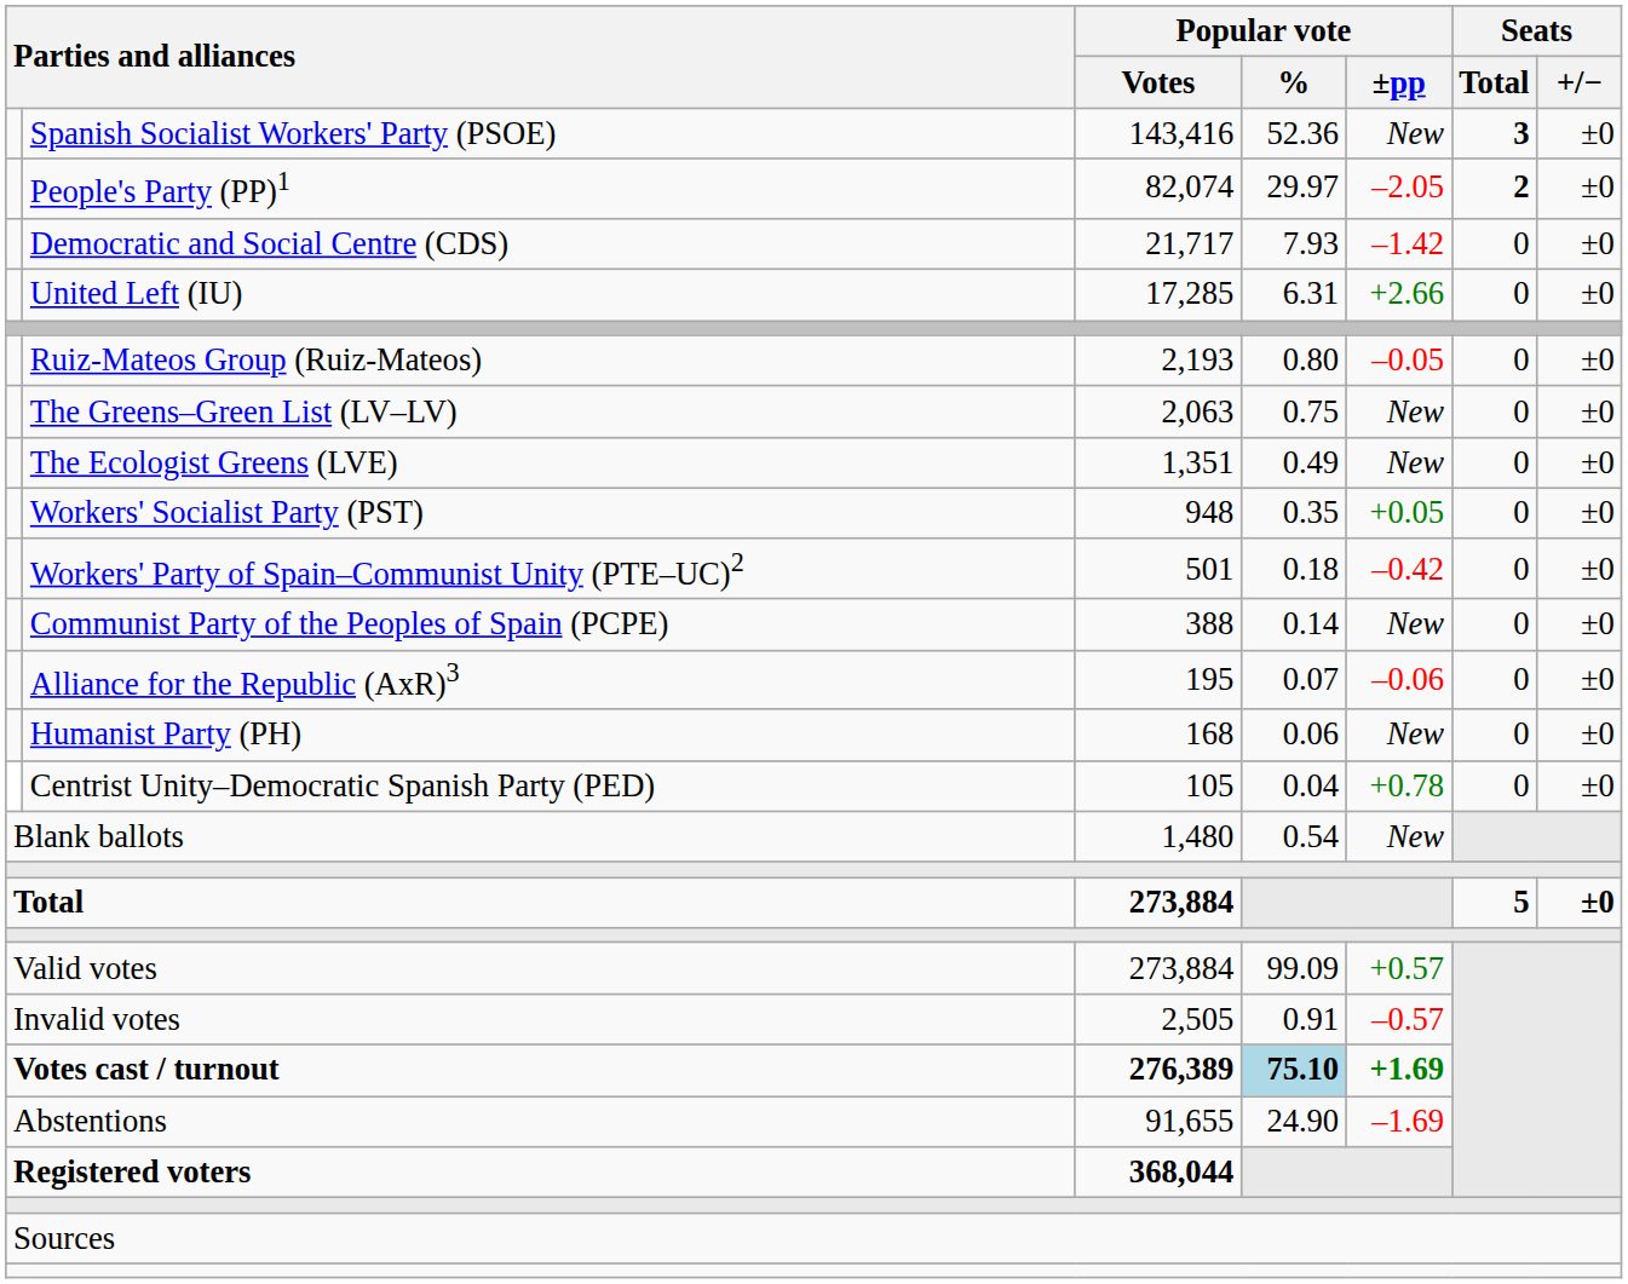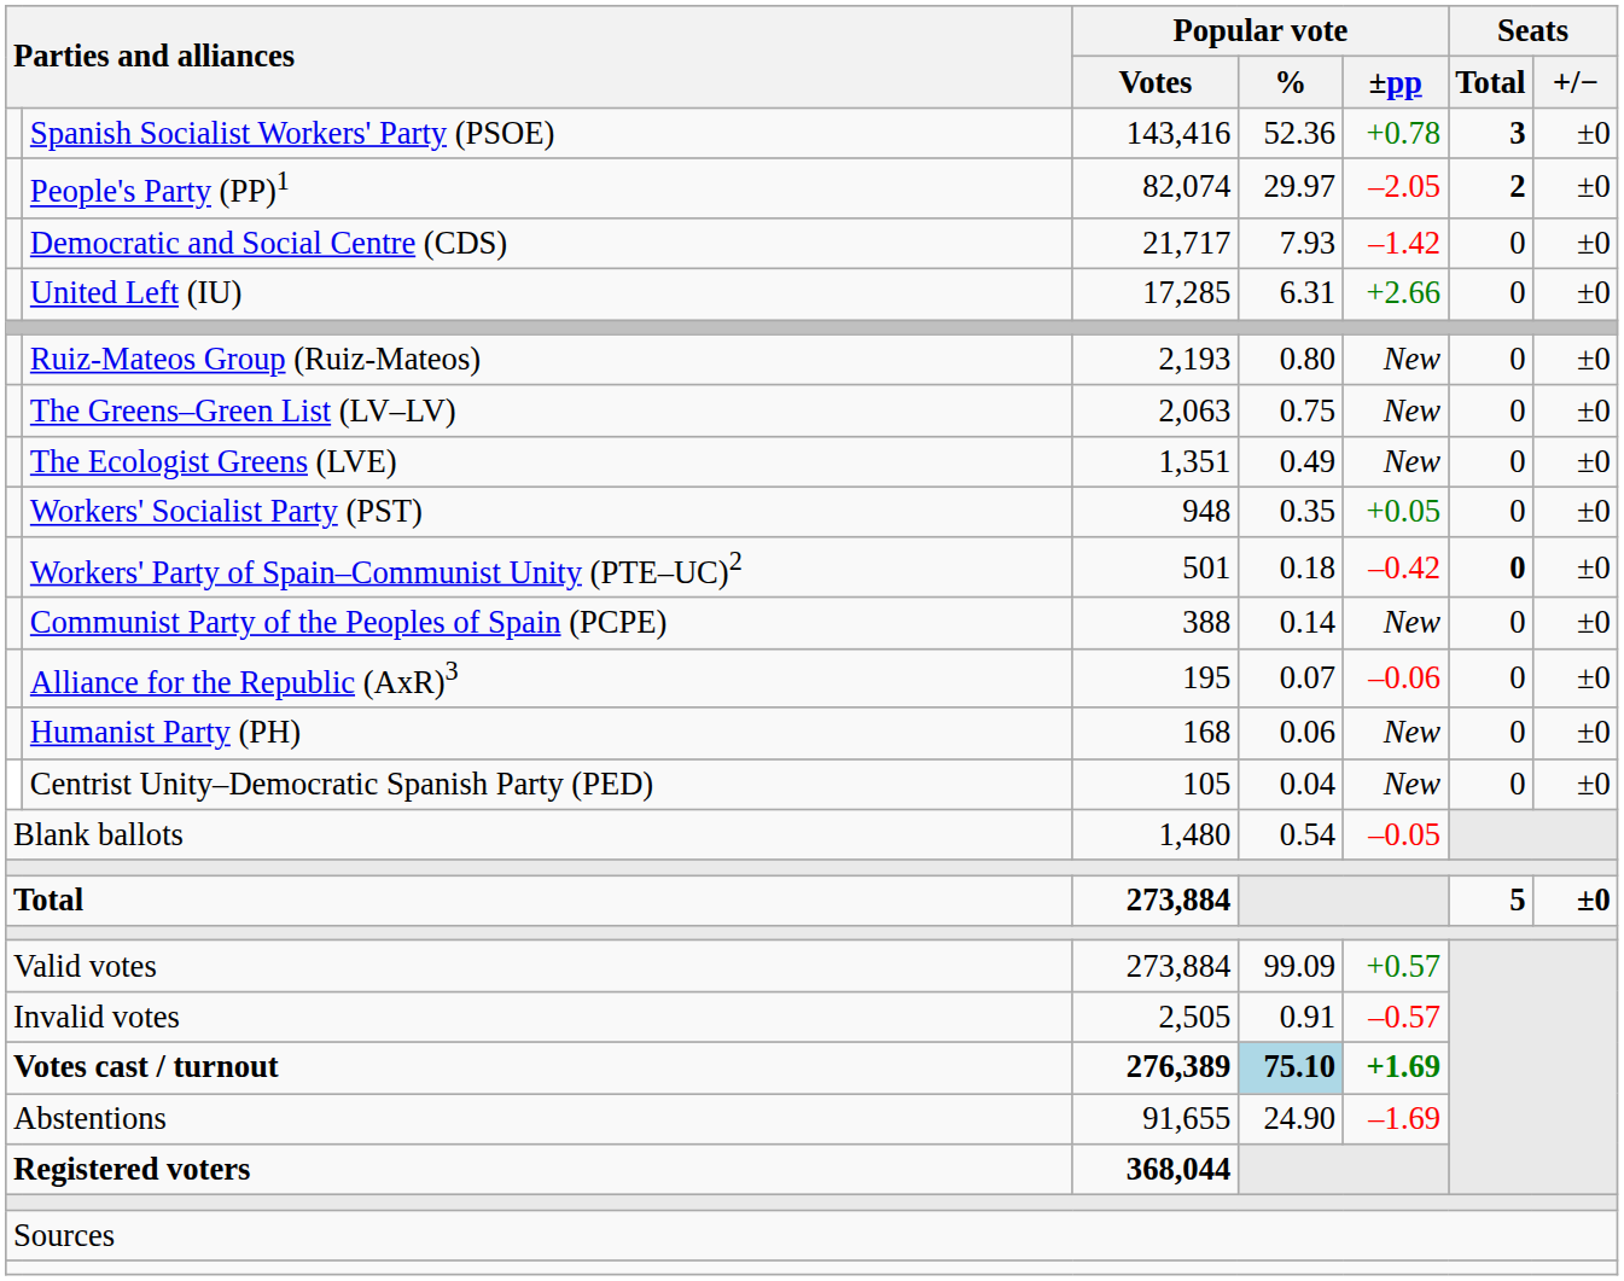Spanish Socialist Workers' Party (PSOE) | Popular vote / ±pp: New -> +0.78
Ruiz-Mateos Group (Ruiz-Mateos) | Popular vote / ±pp: –0.05 -> New
Workers' Party of Spain–Communist Unity (PTE–UC)2 | Seats / Total: normal -> bold
Centrist Unity–Democratic Spanish Party (PED) | Popular vote / ±pp: +0.78 -> New
Blank ballots | Popular vote / ±pp: New -> –0.05
